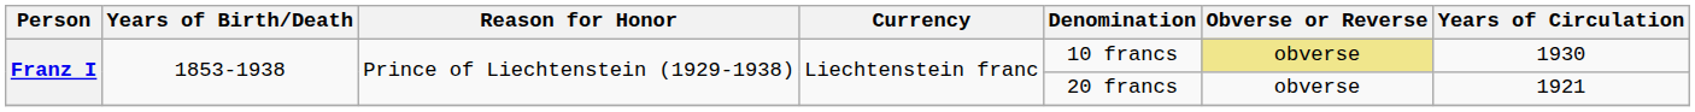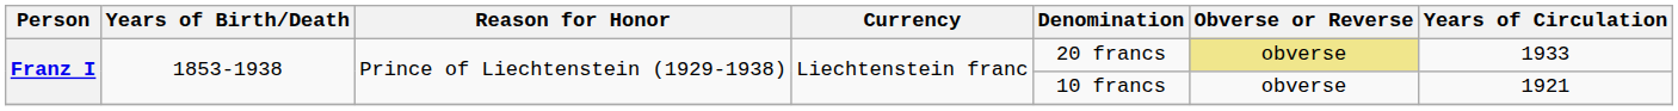row 2 | Denomination: 10 francs -> 20 francs
row 2 | Years of Circulation: 1930 -> 1933
row 3 | Denomination: 20 francs -> 10 francs
